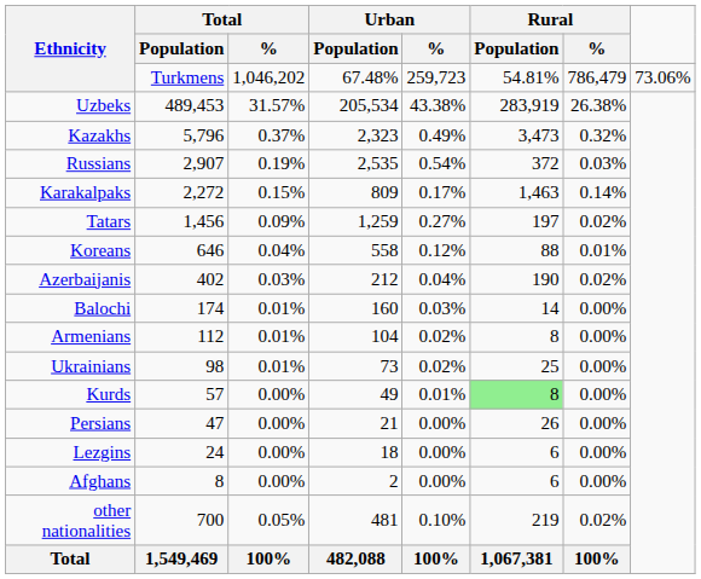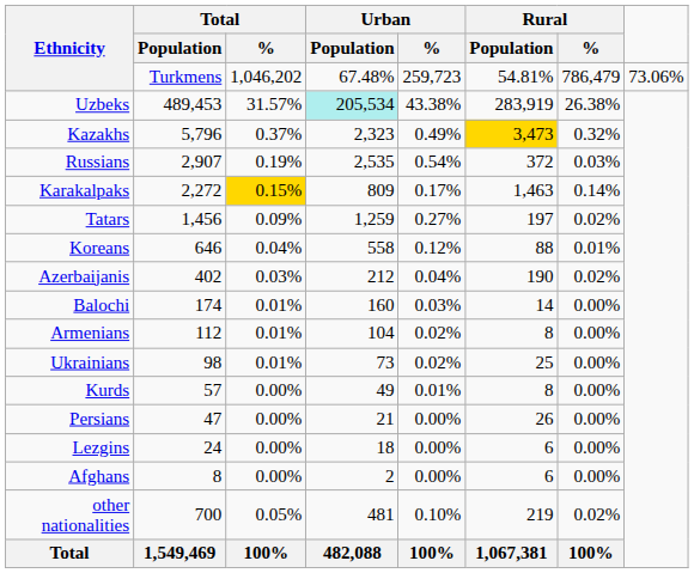Uzbeks | Urban / Population: no background -> paleturquoise background
Kazakhs | Rural / Population: no background -> gold background
Karakalpaks | Total / %: no background -> gold background
Kurds | Rural / Population: lightgreen background -> no background
